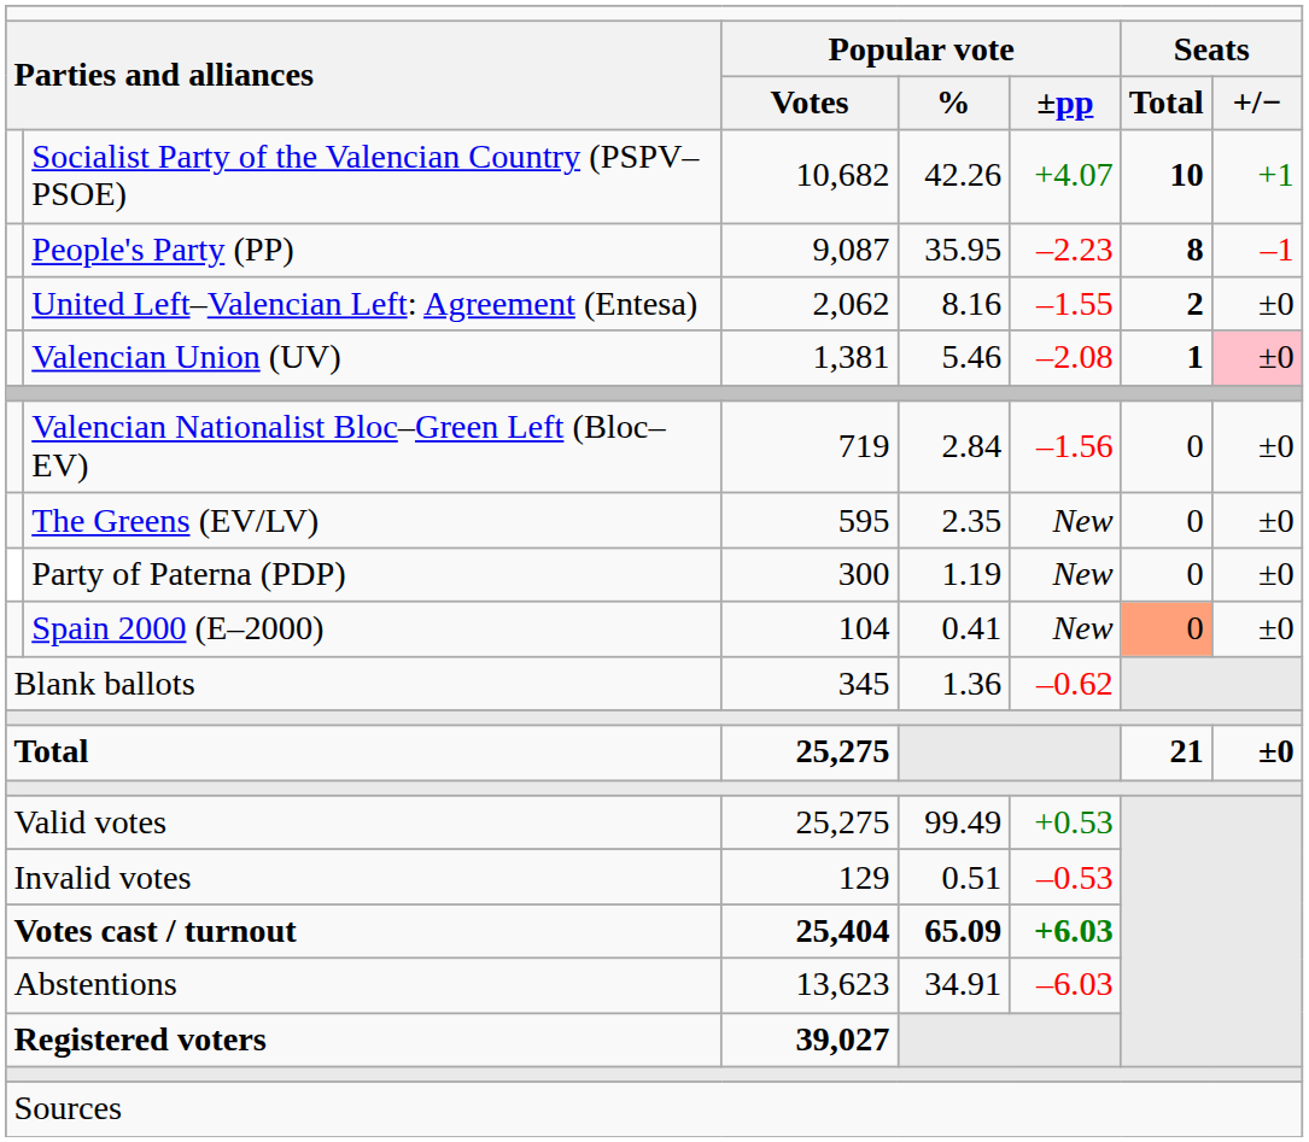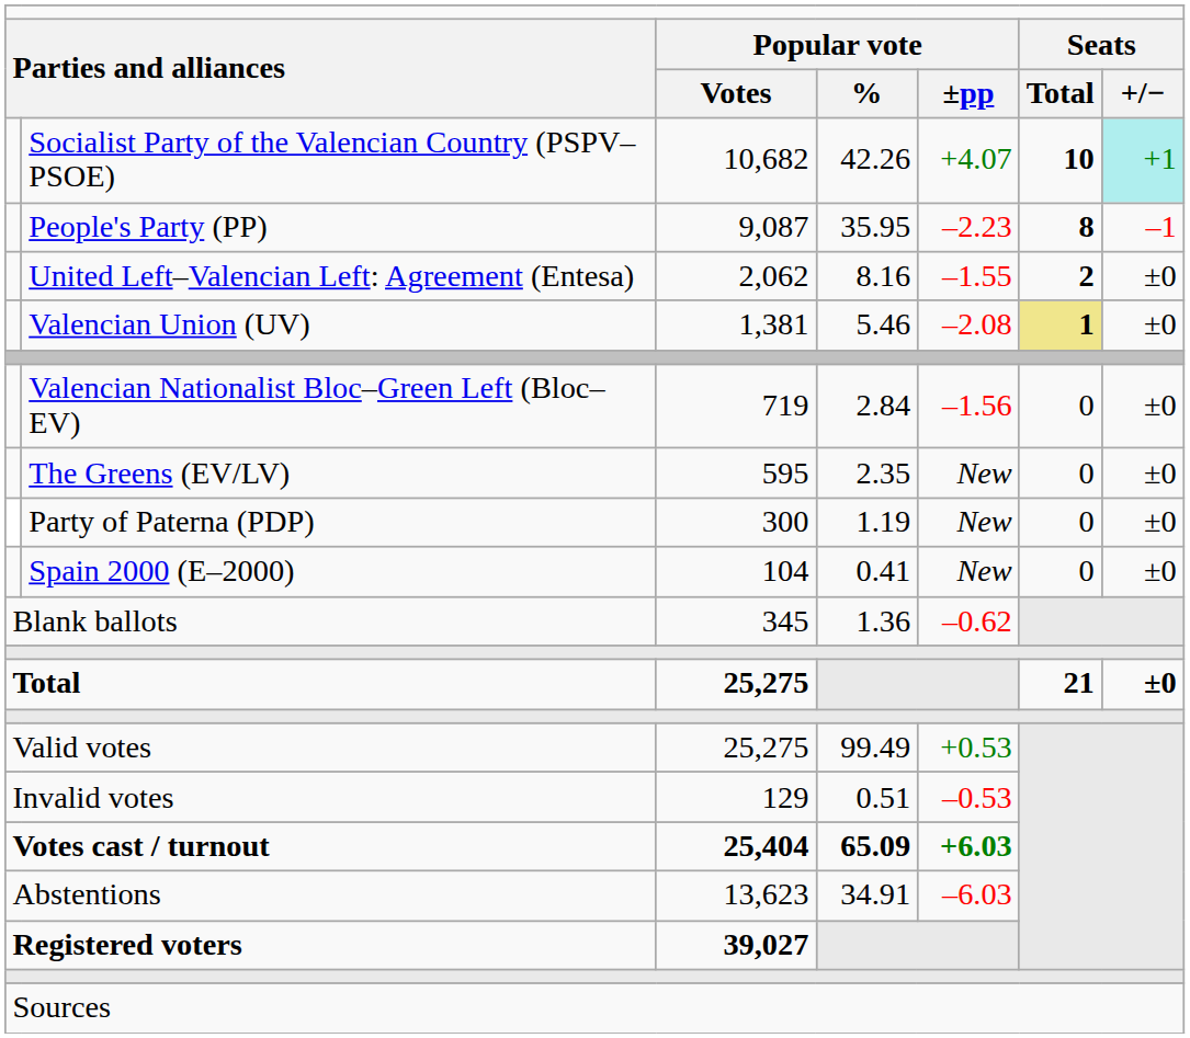Socialist Party of the Valencian Country (PSPV–PSOE) | column 7: no background -> paleturquoise background
Valencian Union (UV) | column 6: no background -> khaki background
Valencian Union (UV) | column 7: pink background -> no background
Spain 2000 (E–2000) | column 6: lightsalmon background -> no background
